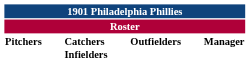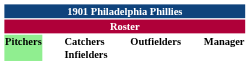Pitchers | column 1: no background -> lightgreen background
